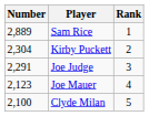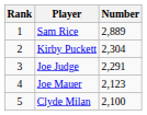columns swapped: Rank <-> Number
